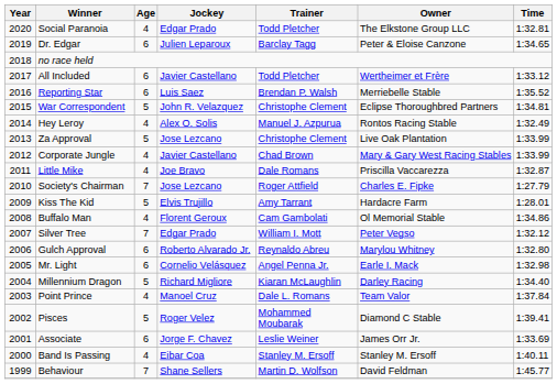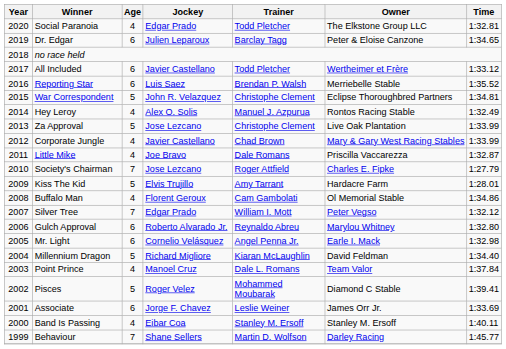Millennium Dragon | Owner: Darley Racing -> David Feldman
Behaviour | Owner: David Feldman -> Darley Racing
